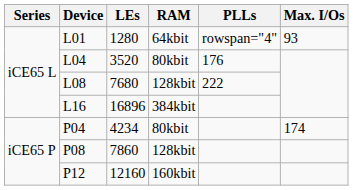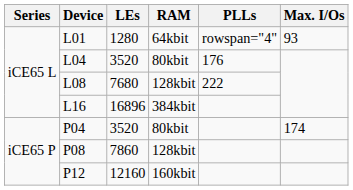P04 | LEs: 4234 -> 3520
